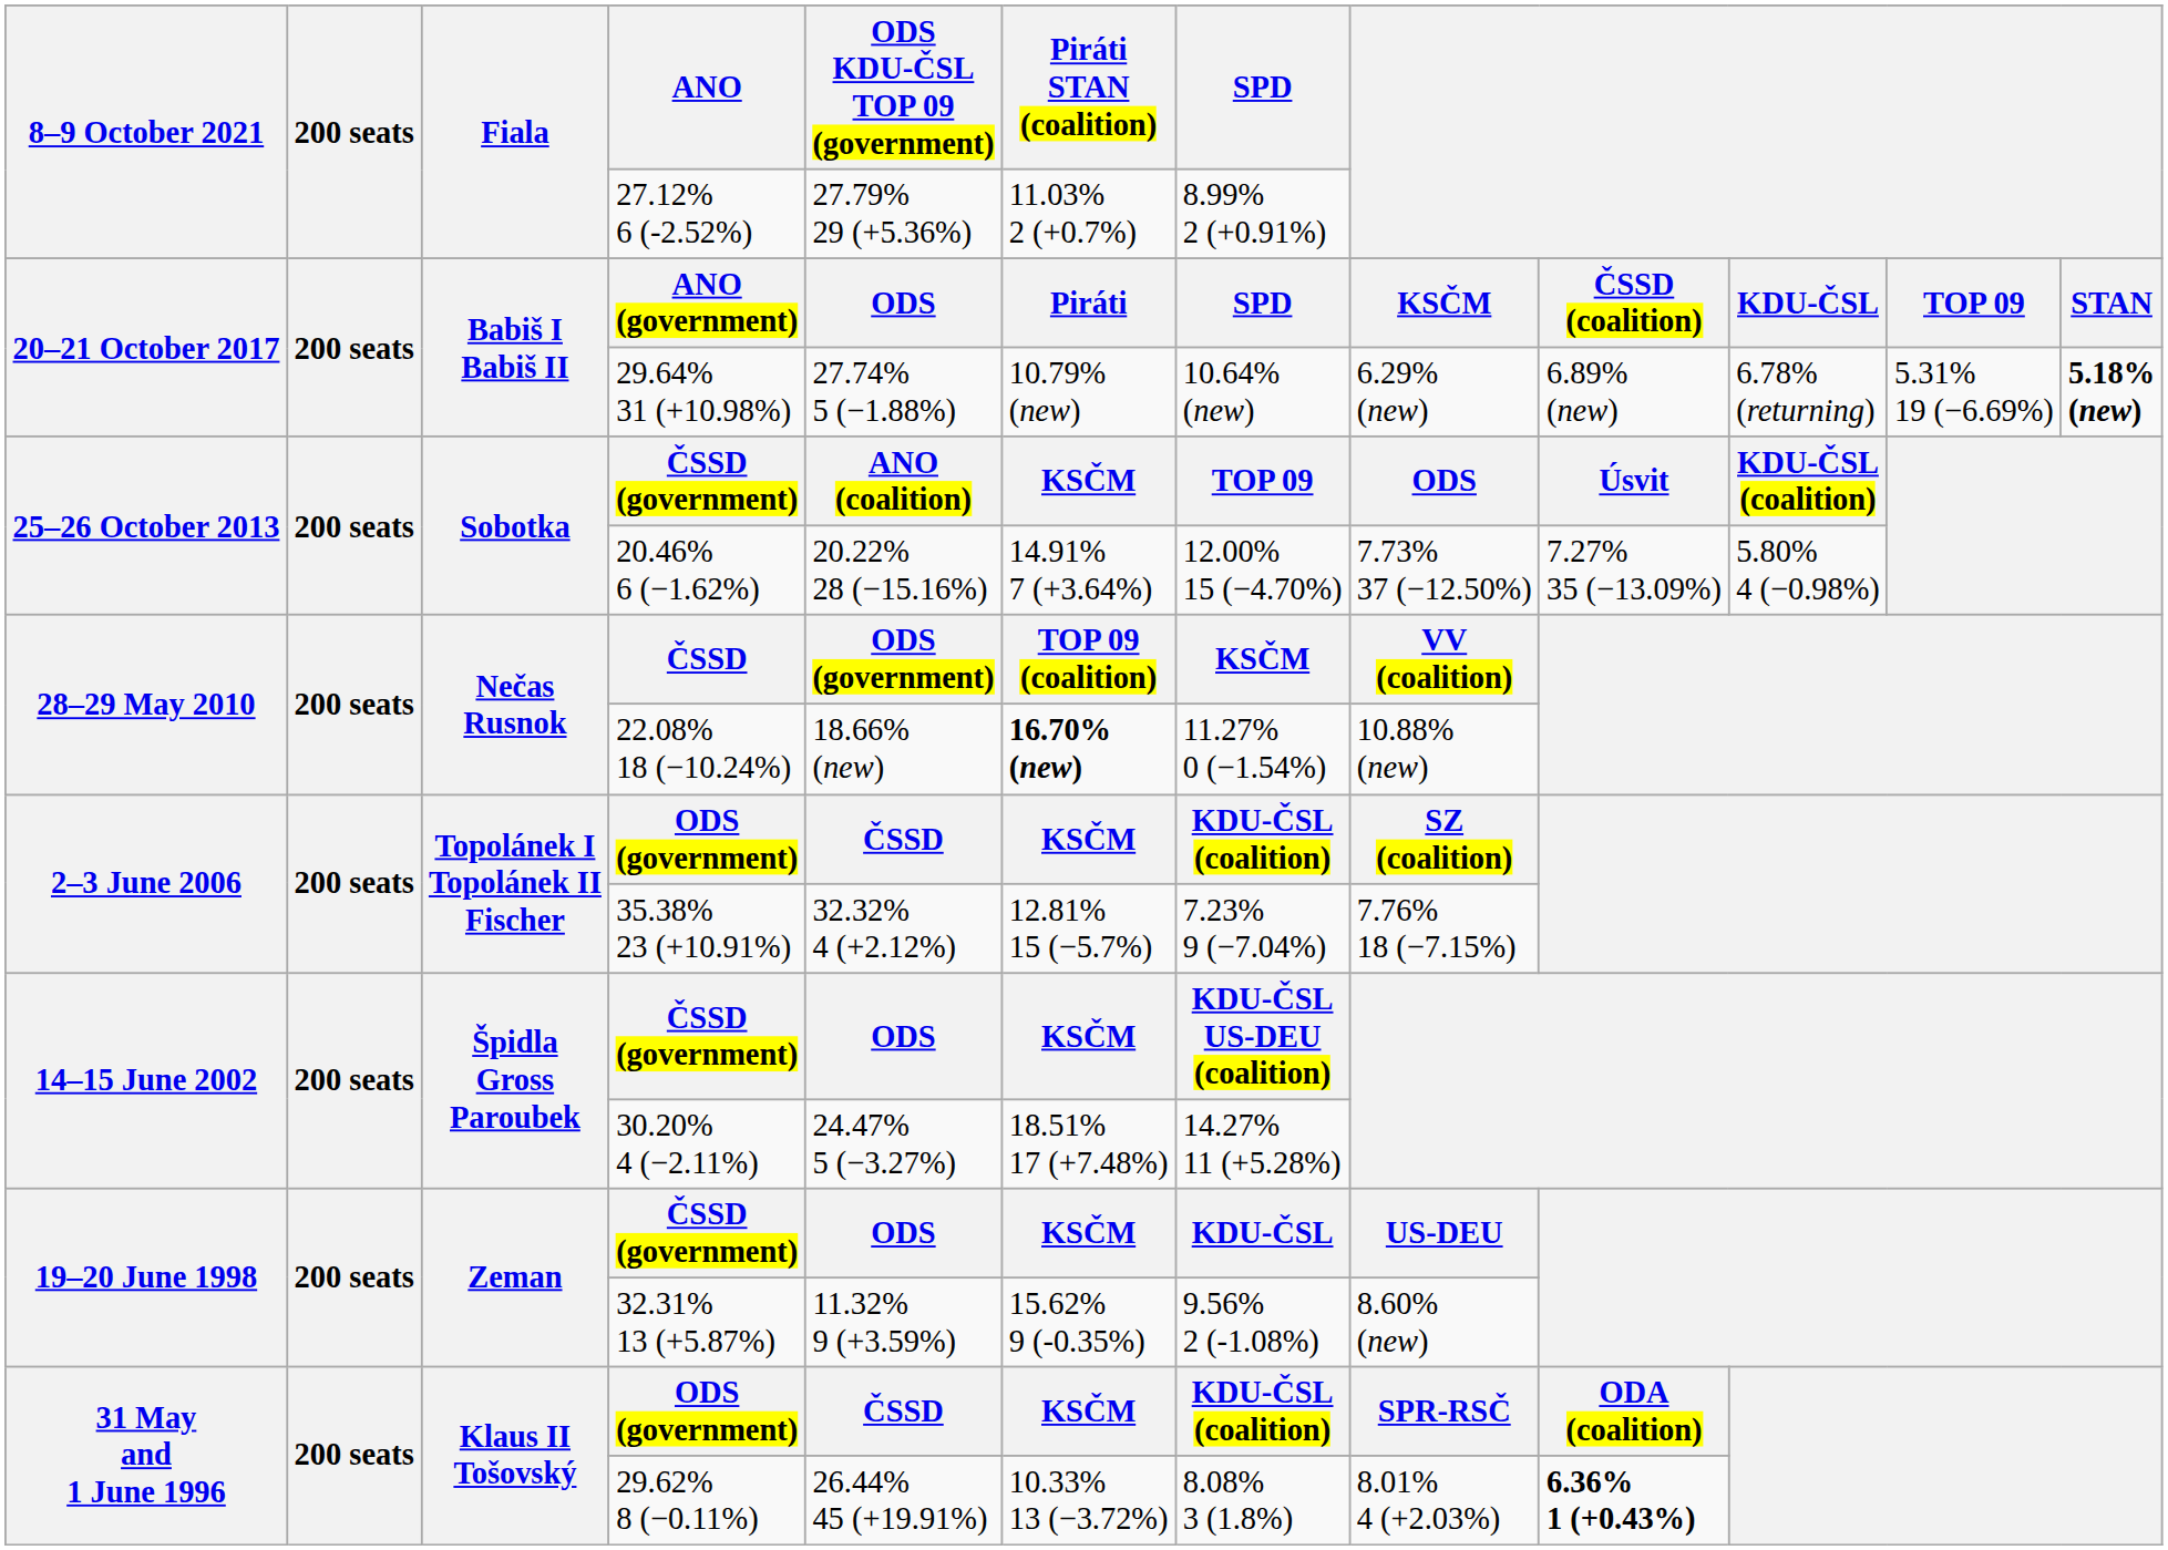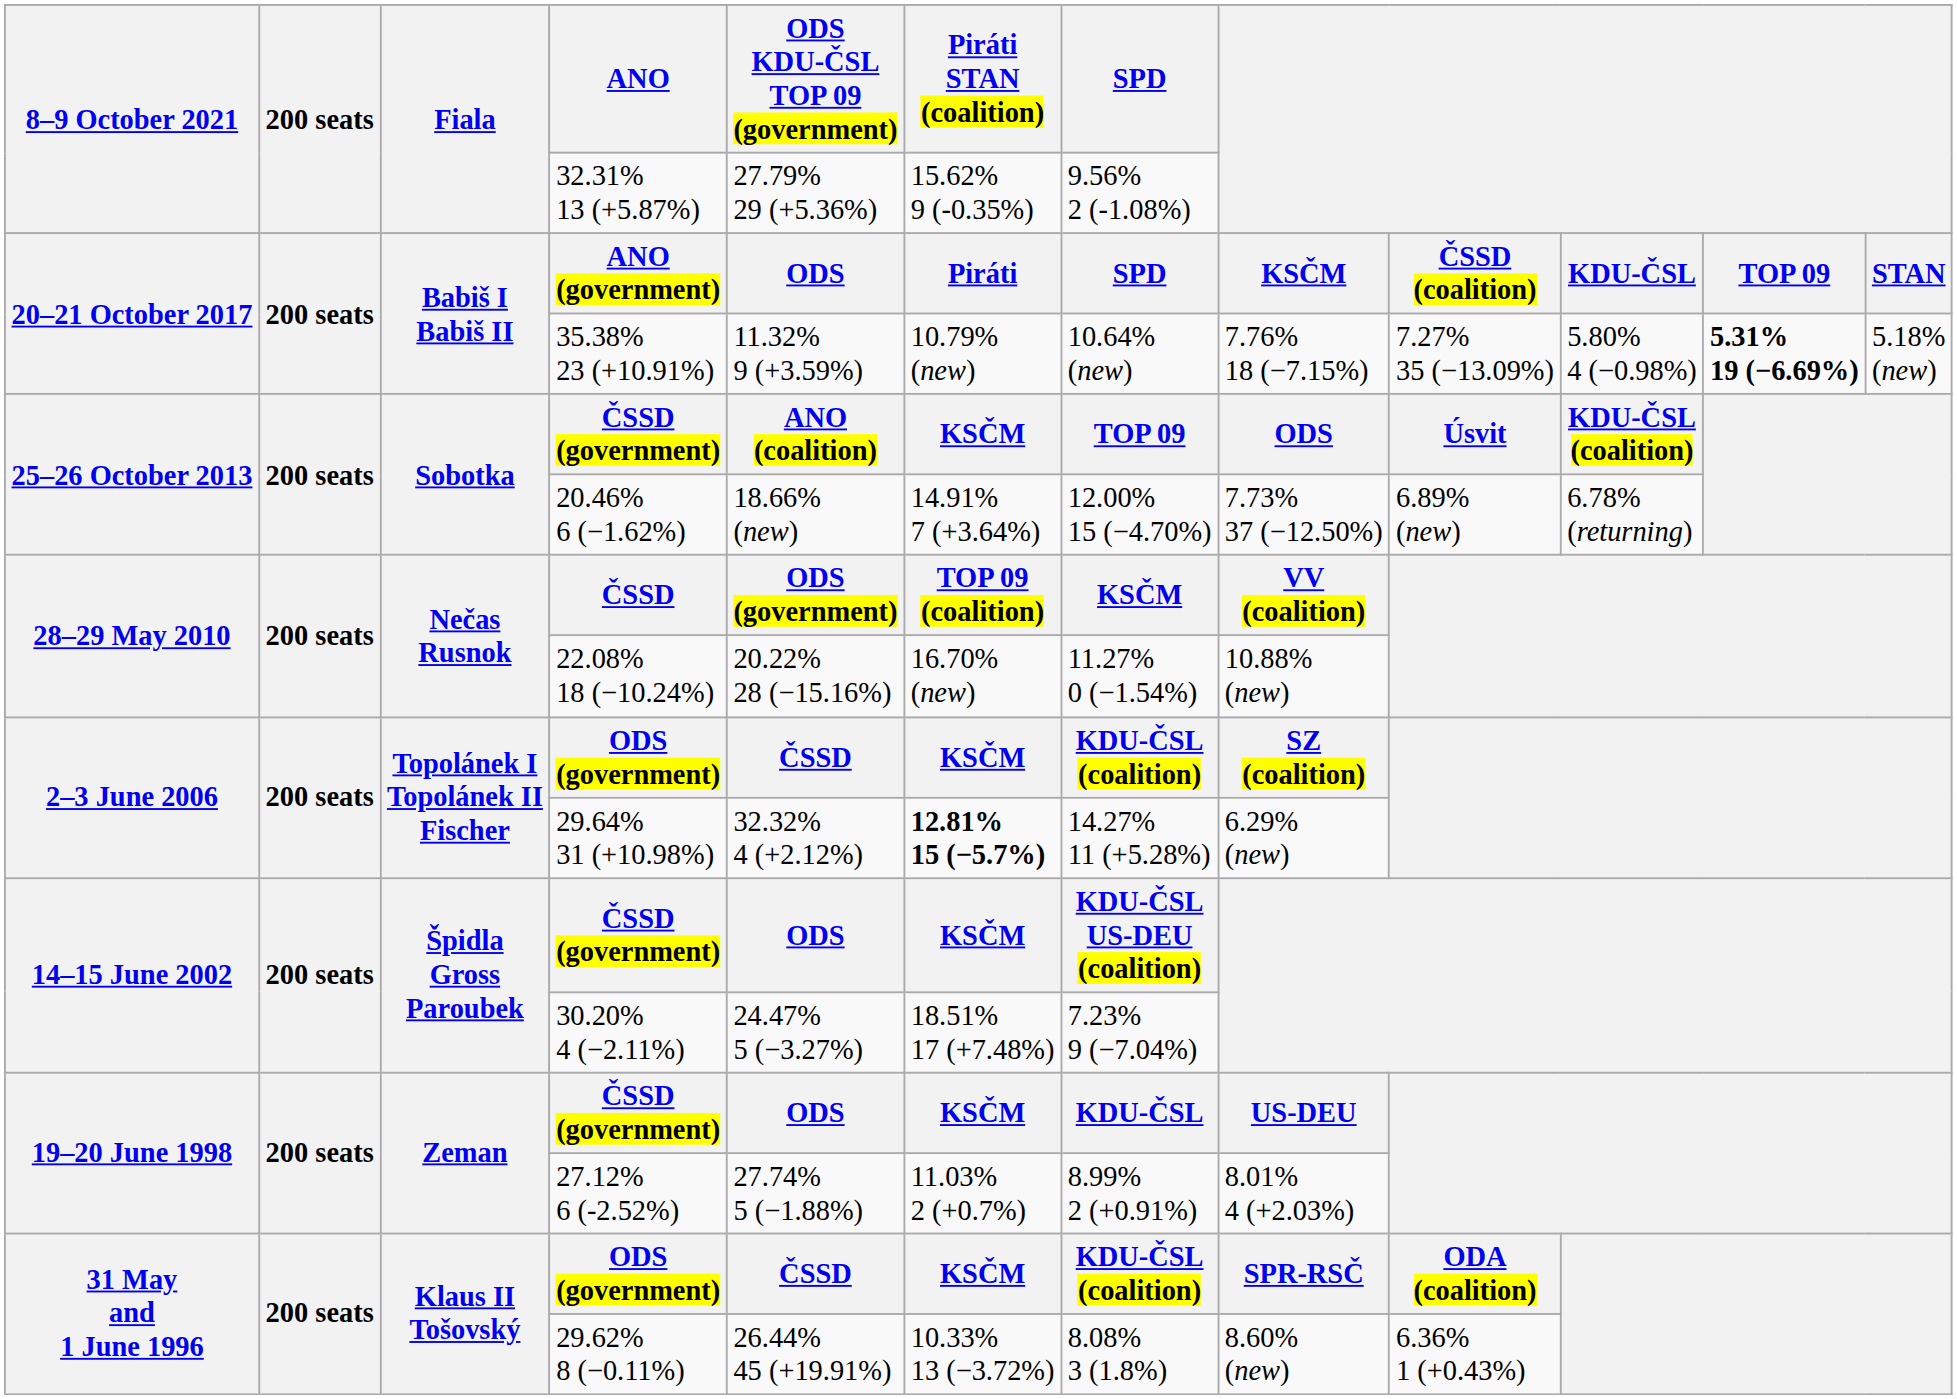row 2 | ANO: 27.12% 6 (-2.52%) -> 32.31% 13 (+5.87%)
row 2 | Piráti STAN (coalition): 11.03% 2 (+0.7%) -> 15.62% 9 (-0.35%)
row 2 | SPD: 8.99% 2 (+0.91%) -> 9.56% 2 (-1.08%)
row 4 | ANO: 29.64% 31 (+10.98%) -> 35.38% 23 (+10.91%)
row 4 | ODS KDU-ČSL TOP 09 (government): 27.74% 5 (−1.88%) -> 11.32% 9 (+3.59%)
row 4 | column 8: 6.29% (new) -> 7.76% 18 (−7.15%)
row 4 | column 9: 6.89% (new) -> 7.27% 35 (−13.09%)
row 4 | column 10: 6.78% (returning) -> 5.80% 4 (−0.98%)
row 4 | column 11: normal -> bold
row 4 | column 12: bold -> normal
row 6 | ODS KDU-ČSL TOP 09 (government): 20.22% 28 (−15.16%) -> 18.66% (new)
row 6 | column 9: 7.27% 35 (−13.09%) -> 6.89% (new)
row 6 | column 10: 5.80% 4 (−0.98%) -> 6.78% (returning)
row 8 | ODS KDU-ČSL TOP 09 (government): 18.66% (new) -> 20.22% 28 (−15.16%)
row 8 | Piráti STAN (coalition): bold -> normal
row 10 | ANO: 35.38% 23 (+10.91%) -> 29.64% 31 (+10.98%)
row 10 | Piráti STAN (coalition): normal -> bold
row 10 | SPD: 7.23% 9 (−7.04%) -> 14.27% 11 (+5.28%)
row 10 | column 8: 7.76% 18 (−7.15%) -> 6.29% (new)
row 12 | SPD: 14.27% 11 (+5.28%) -> 7.23% 9 (−7.04%)
row 14 | ANO: 32.31% 13 (+5.87%) -> 27.12% 6 (-2.52%)
row 14 | ODS KDU-ČSL TOP 09 (government): 11.32% 9 (+3.59%) -> 27.74% 5 (−1.88%)
row 14 | Piráti STAN (coalition): 15.62% 9 (-0.35%) -> 11.03% 2 (+0.7%)
row 14 | SPD: 9.56% 2 (-1.08%) -> 8.99% 2 (+0.91%)
row 14 | column 8: 8.60% (new) -> 8.01% 4 (+2.03%)
row 16 | column 8: 8.01% 4 (+2.03%) -> 8.60% (new)
row 16 | column 9: bold -> normal
